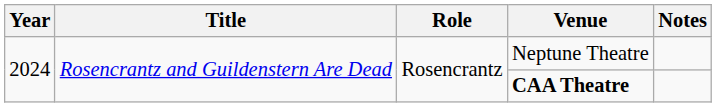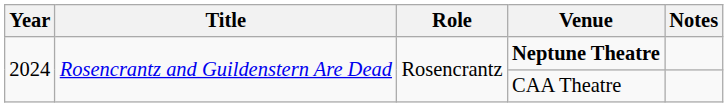Neptune Theatre | Venue: normal -> bold
CAA Theatre | Venue: bold -> normal
